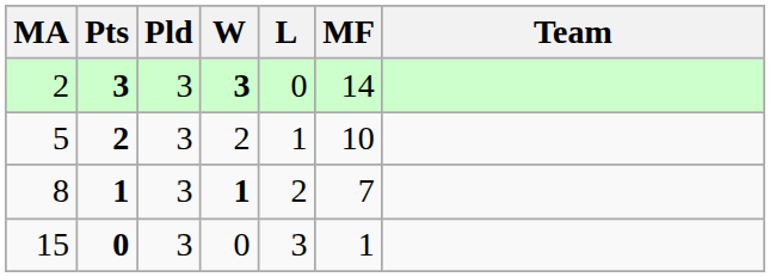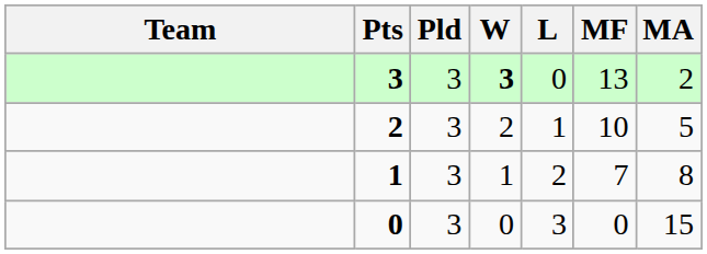columns swapped: Team <-> MA
row 2 | MF: 14 -> 13
row 4 | W: bold -> normal
row 5 | MF: 1 -> 0
